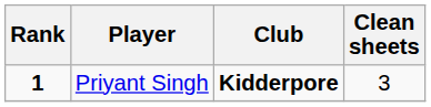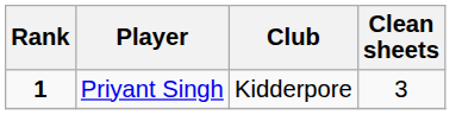Priyant Singh | Club: bold -> normal
